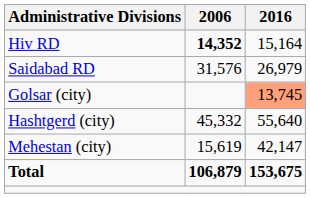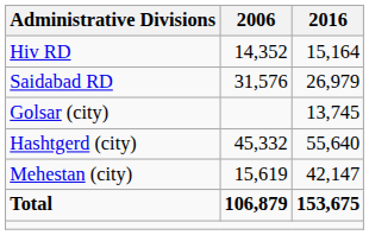Hiv RD | 2006: bold -> normal
Golsar (city) | 2016: lightsalmon background -> no background
